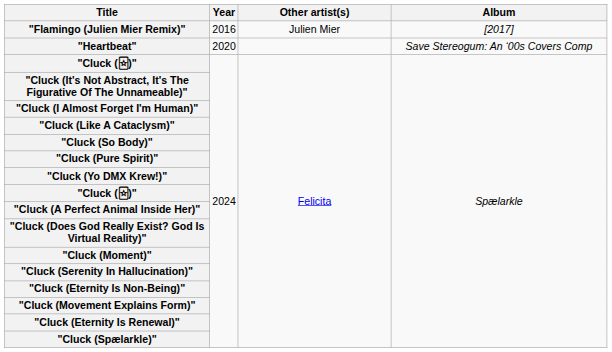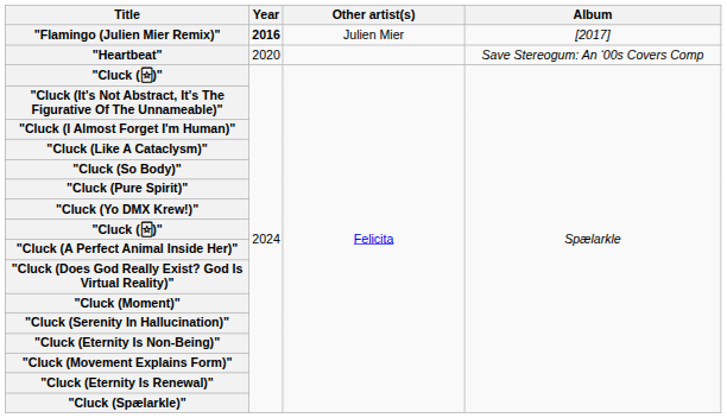"Flamingo (Julien Mier Remix)" | Year: normal -> bold
